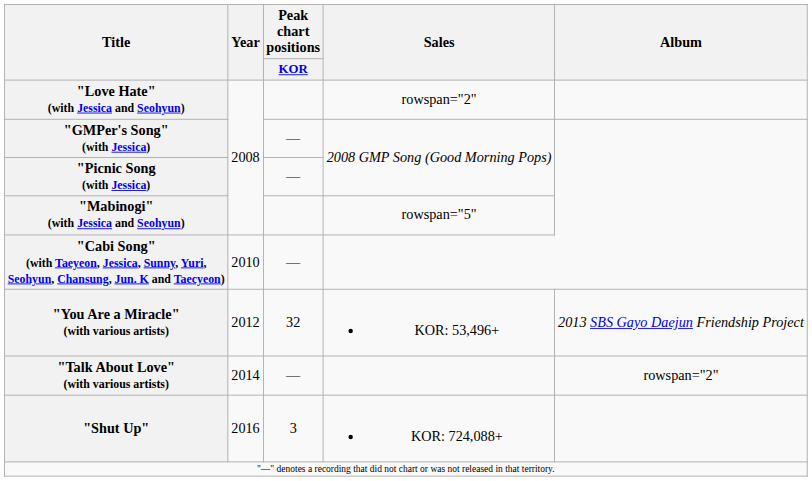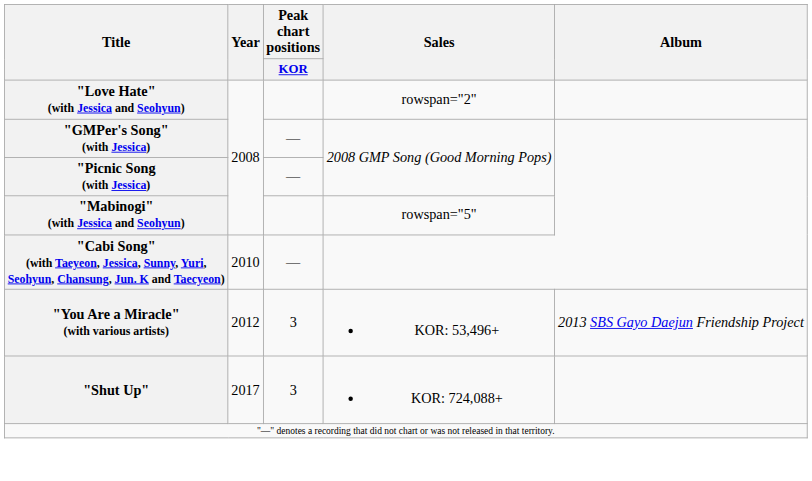"You Are a Miracle" (with various artists) | Peak chart positions / KOR: 32 -> 3
- row: "Talk About Love" (with various artists) | 2014 | — | rowspan="2"
"Shut Up" | Year: 2016 -> 2017
